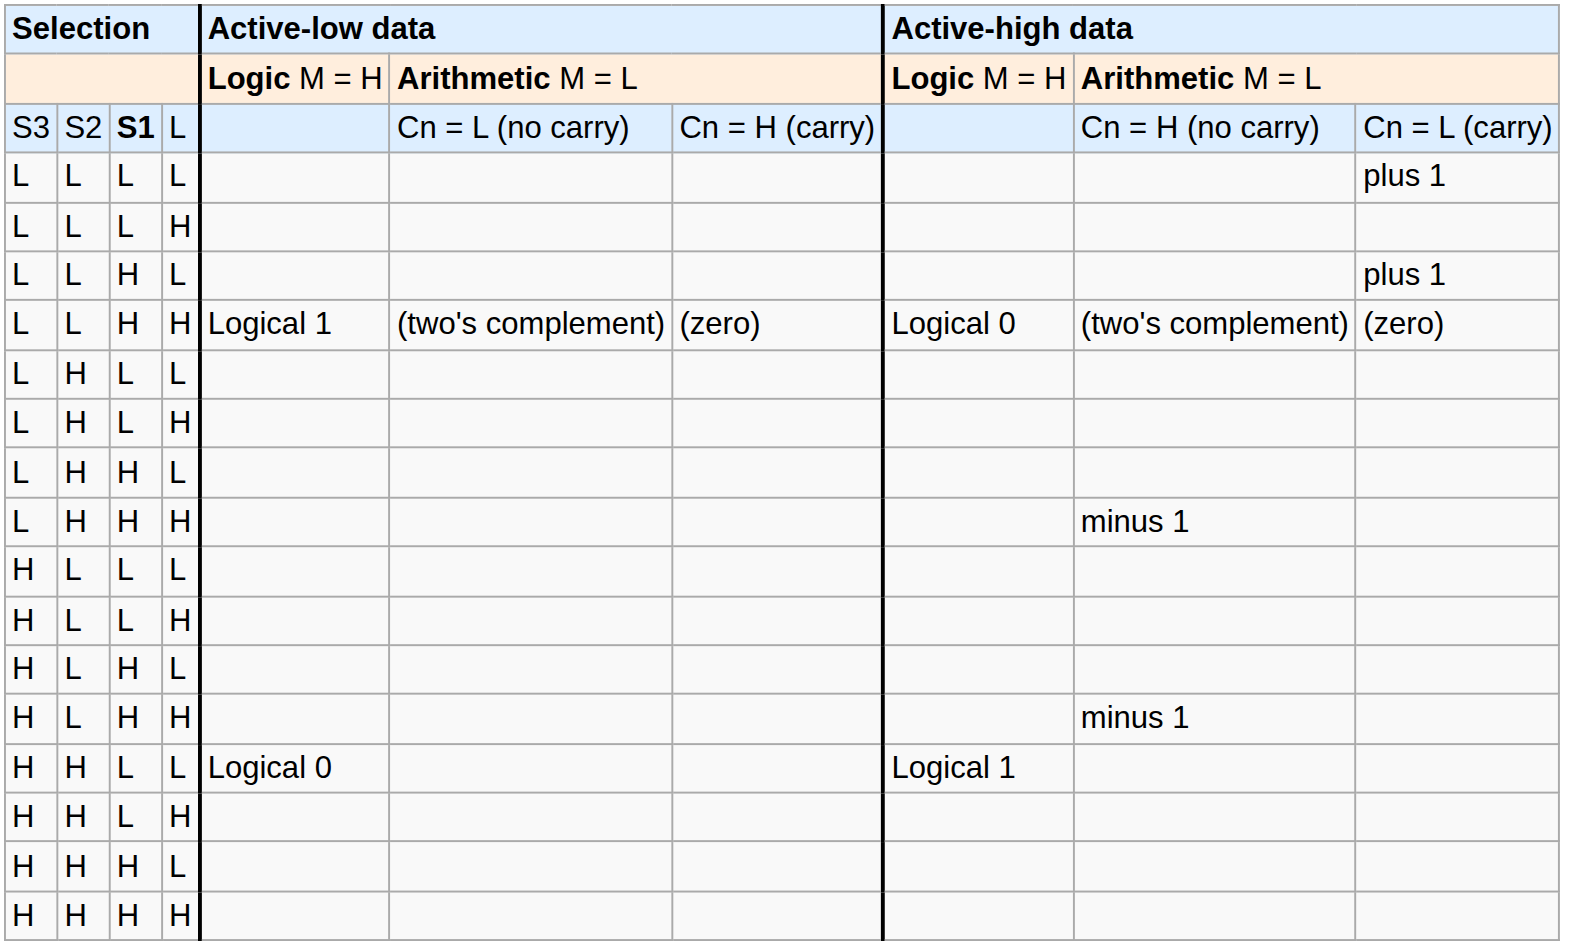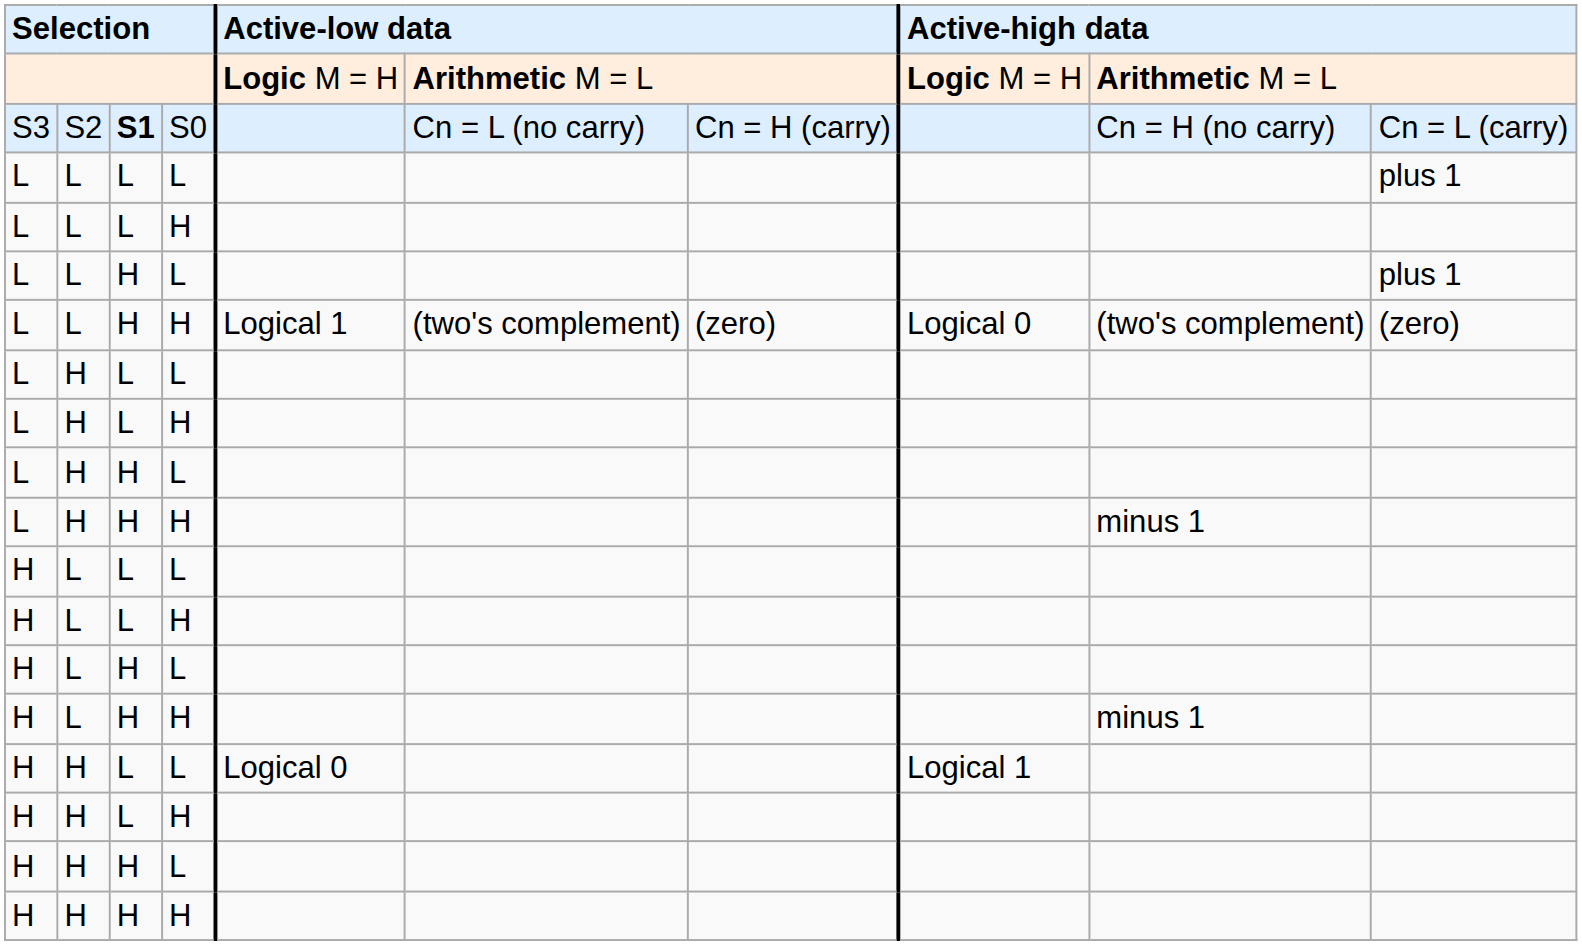S3 | column 4: L -> S0
